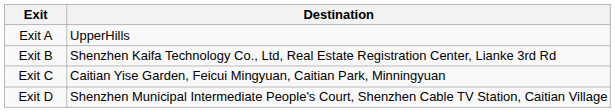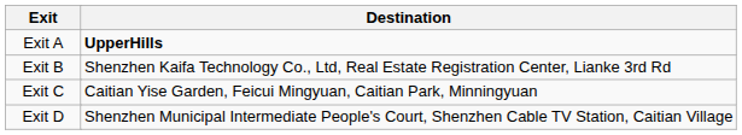Exit A | Destination: normal -> bold
